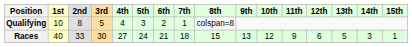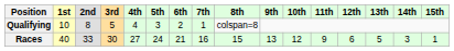Races | 7th: 18 -> 16
